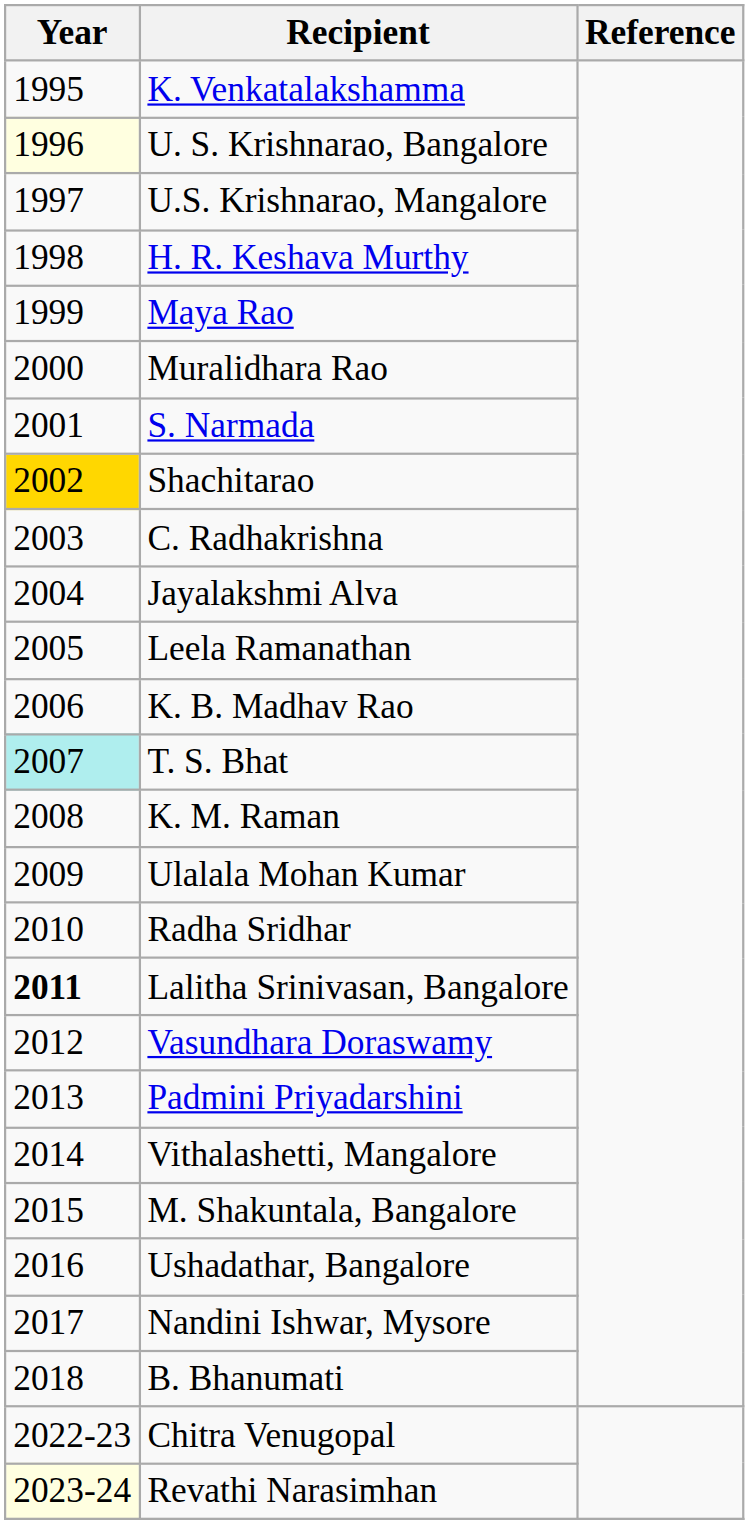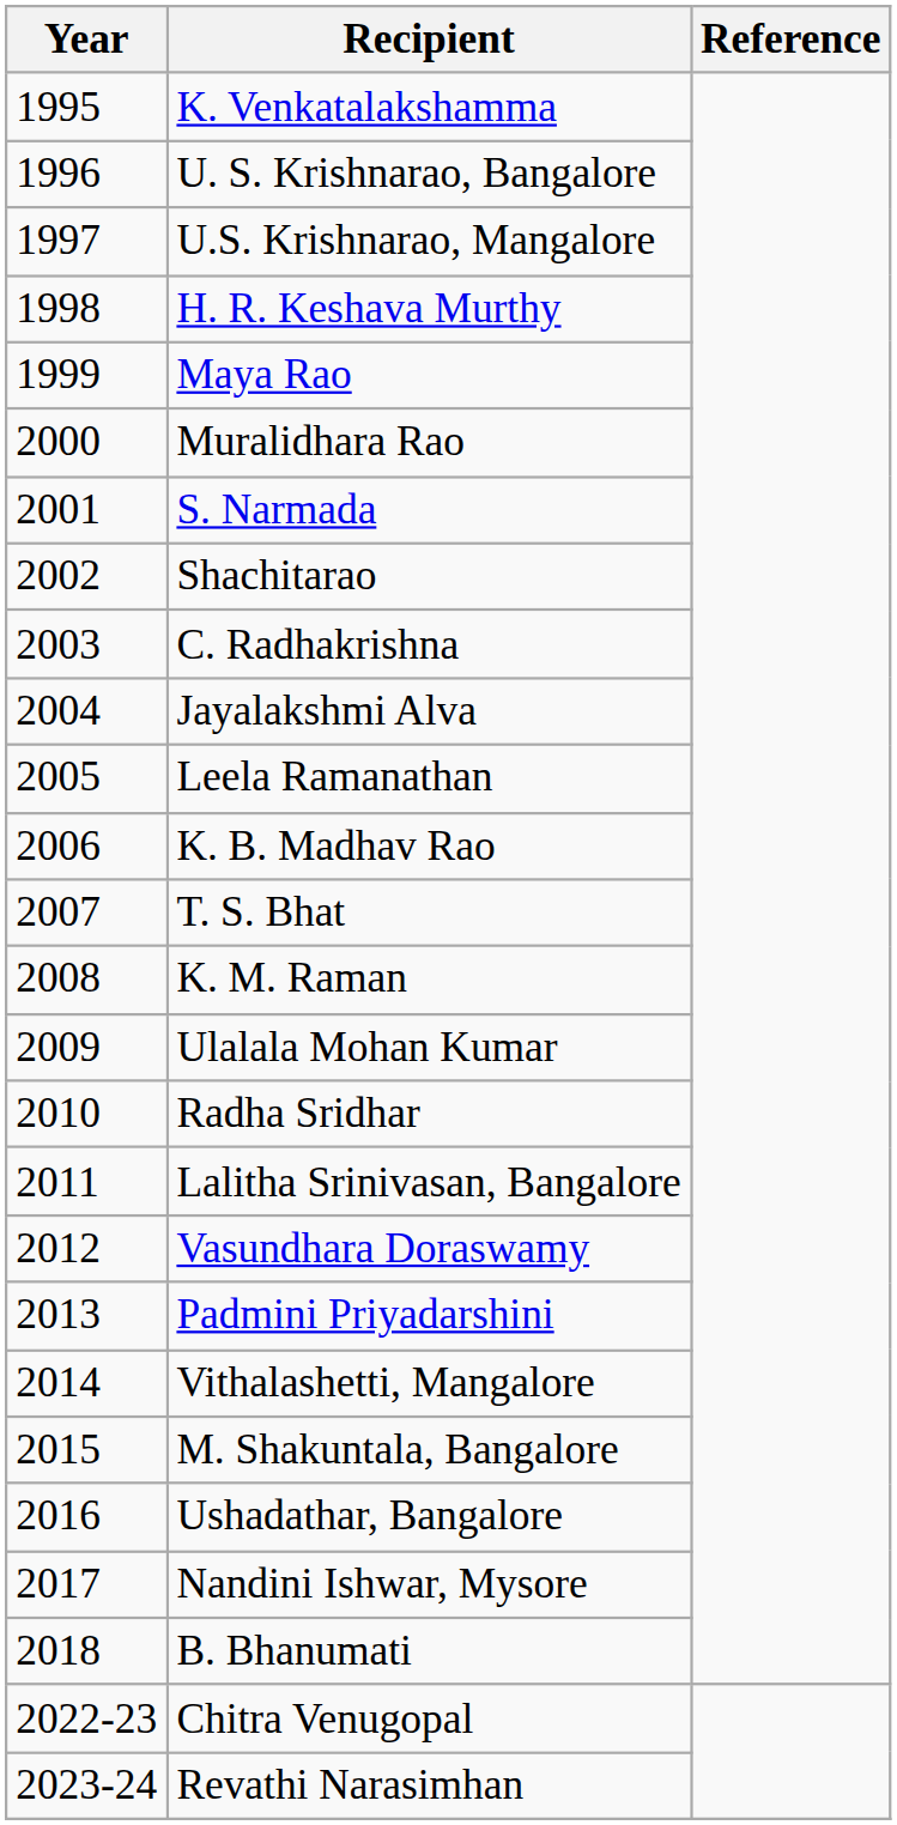U. S. Krishnarao, Bangalore | Year: lightyellow background -> no background
Shachitarao | Year: gold background -> no background
T. S. Bhat | Year: paleturquoise background -> no background
Lalitha Srinivasan, Bangalore | Year: bold -> normal
Revathi Narasimhan | Year: lightyellow background -> no background
